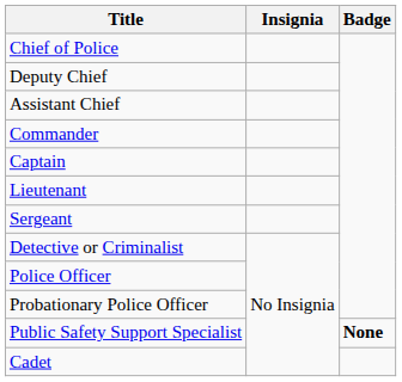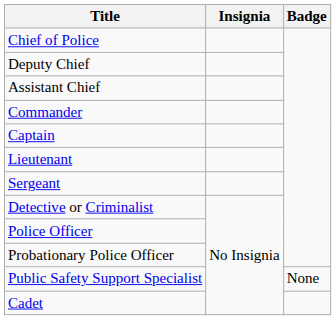Public Safety Support Specialist | Badge: bold -> normal
